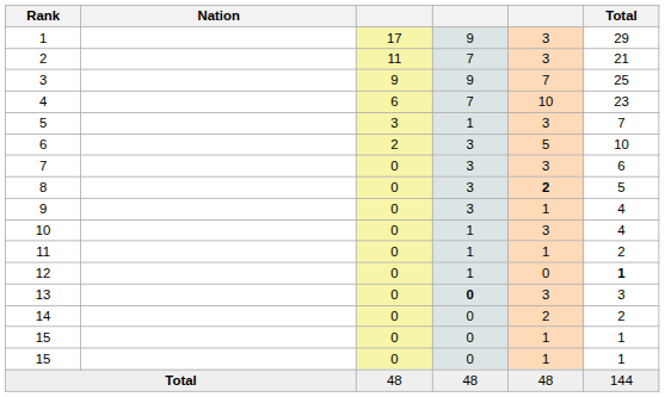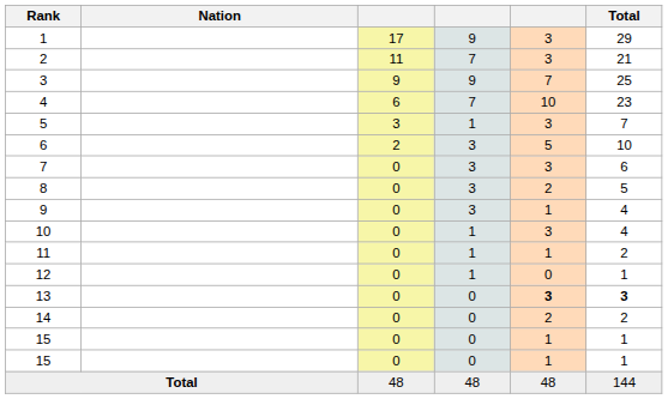8 | column 5: bold -> normal
12 | Total: bold -> normal
13 | column 4: bold -> normal
13 | column 5: normal -> bold
13 | Total: normal -> bold
